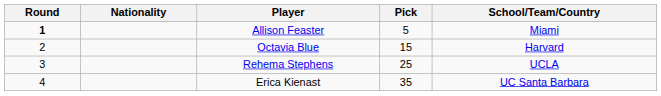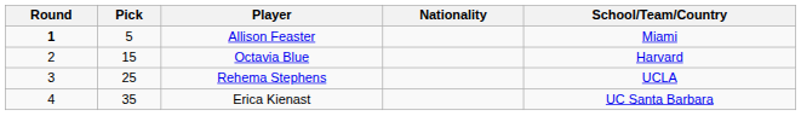columns swapped: Pick <-> Nationality
